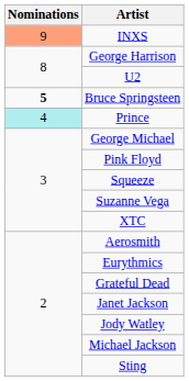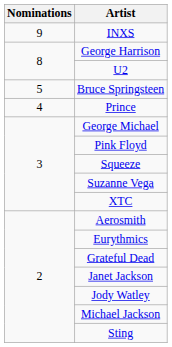INXS | Nominations: lightsalmon background -> no background
Bruce Springsteen | Nominations: bold -> normal
Prince | Nominations: paleturquoise background -> no background
